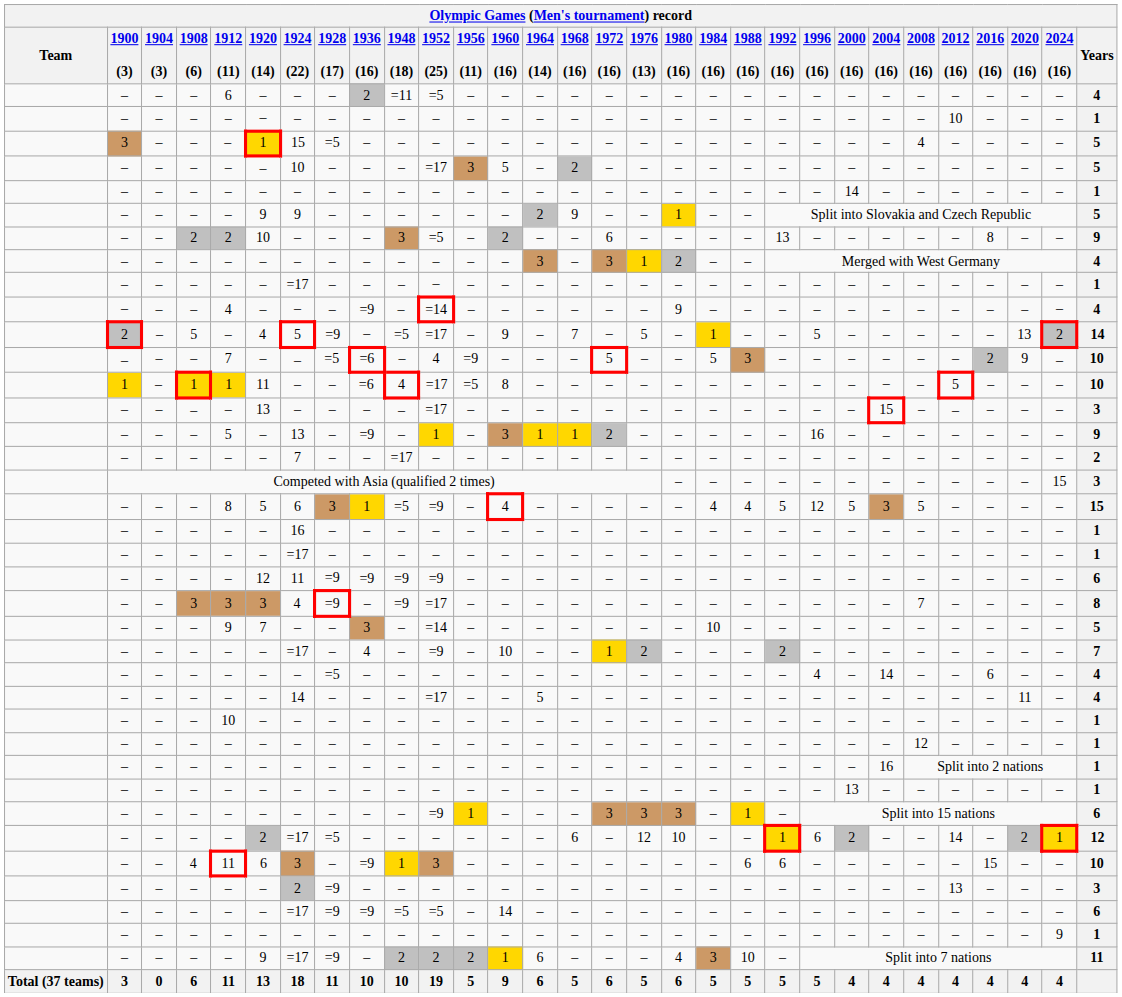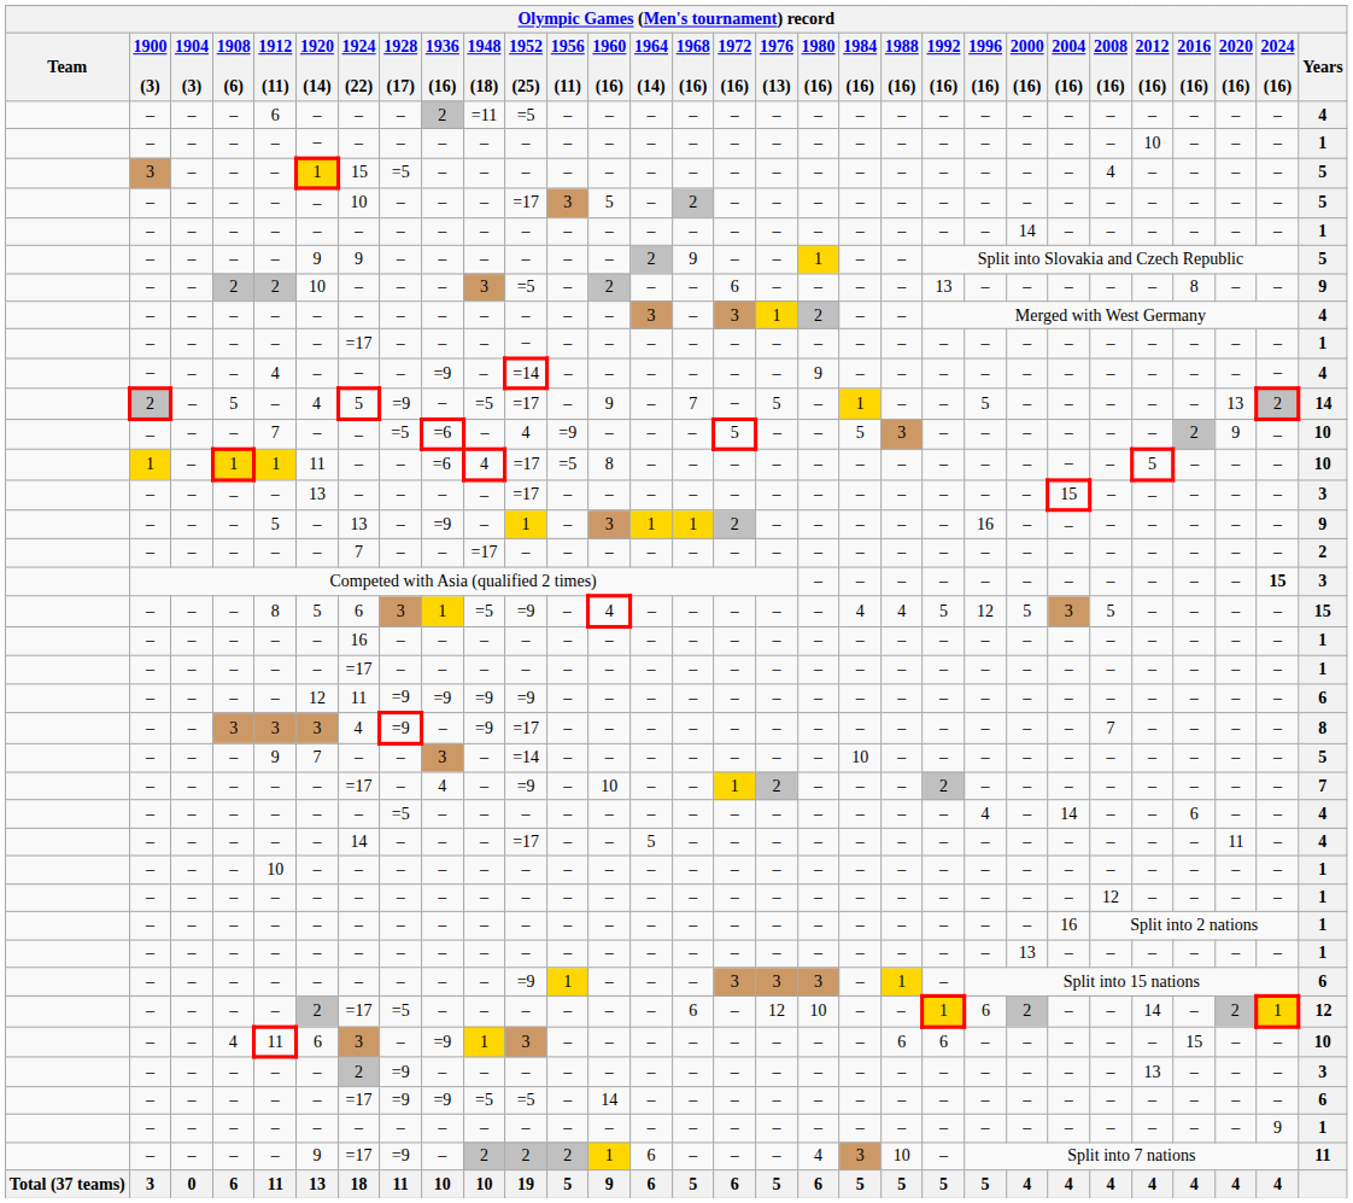Competed with Asia (qualified 2 times) | 2024 (16): normal -> bold
